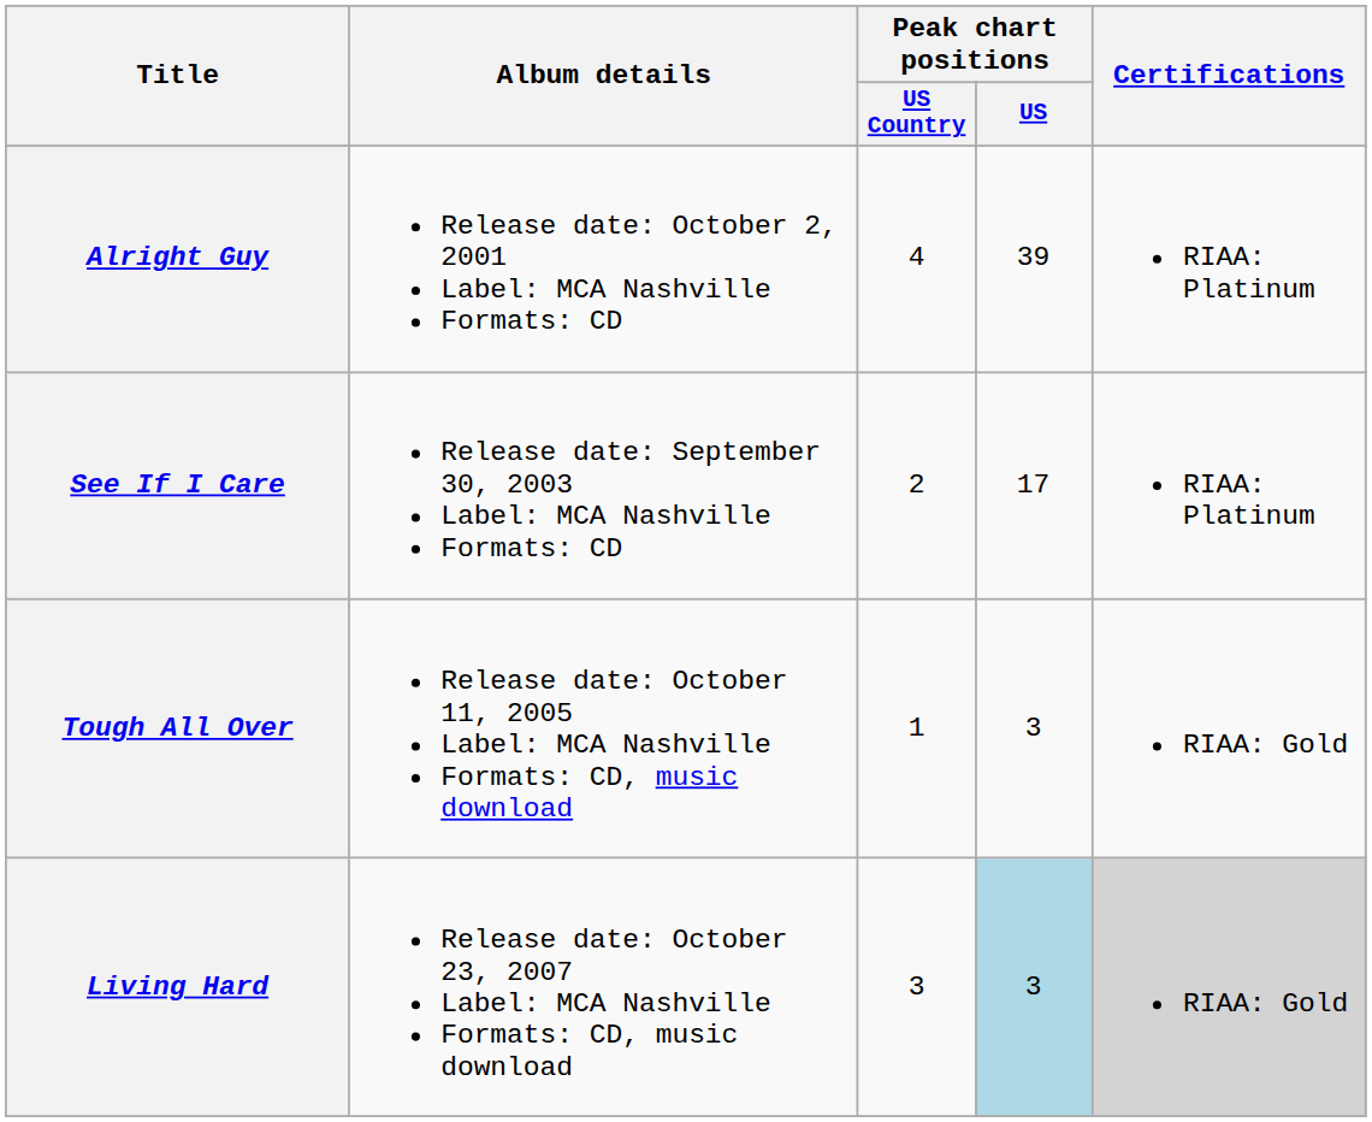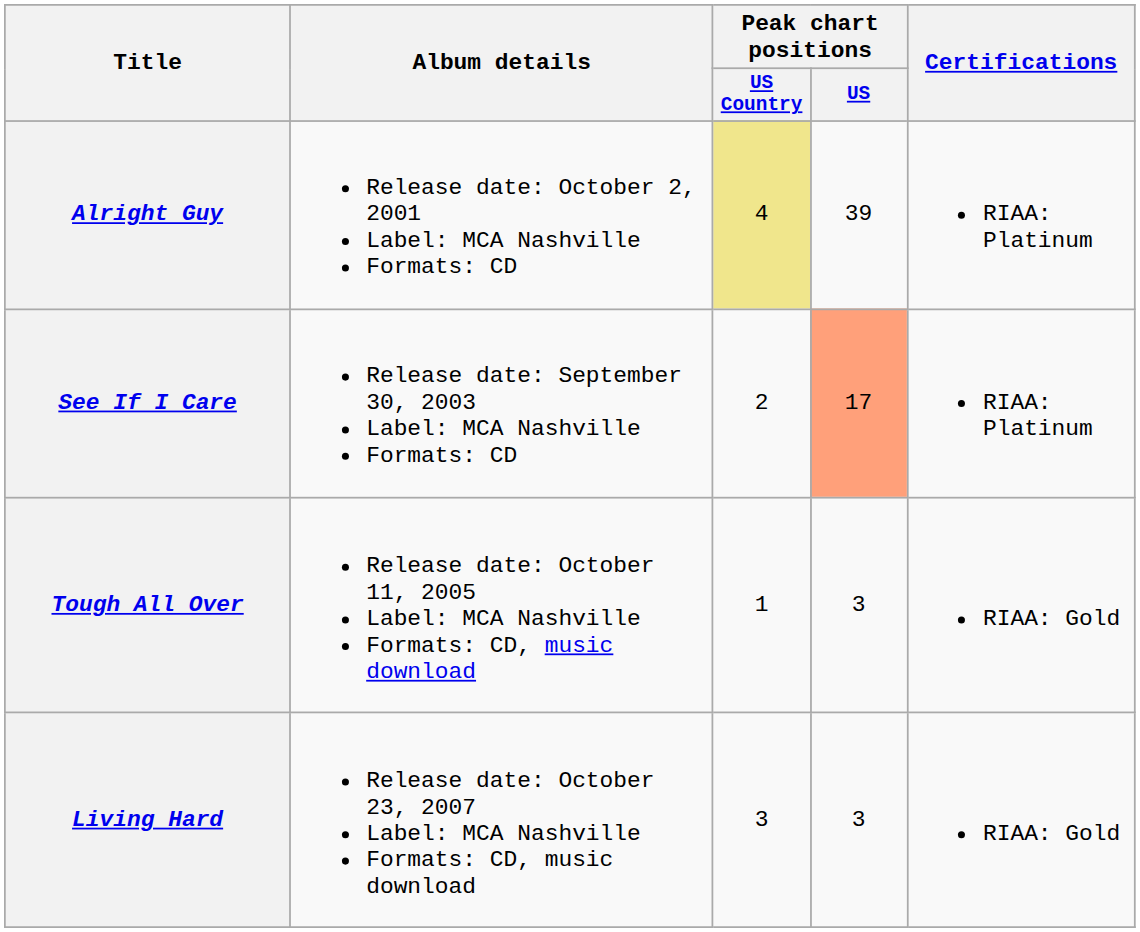Alright Guy | Peak chart positions / US Country: no background -> khaki background
See If I Care | Peak chart positions / US: no background -> lightsalmon background
Living Hard | Peak chart positions / US: lightblue background -> no background
Living Hard | Certifications: lightgrey background -> no background
